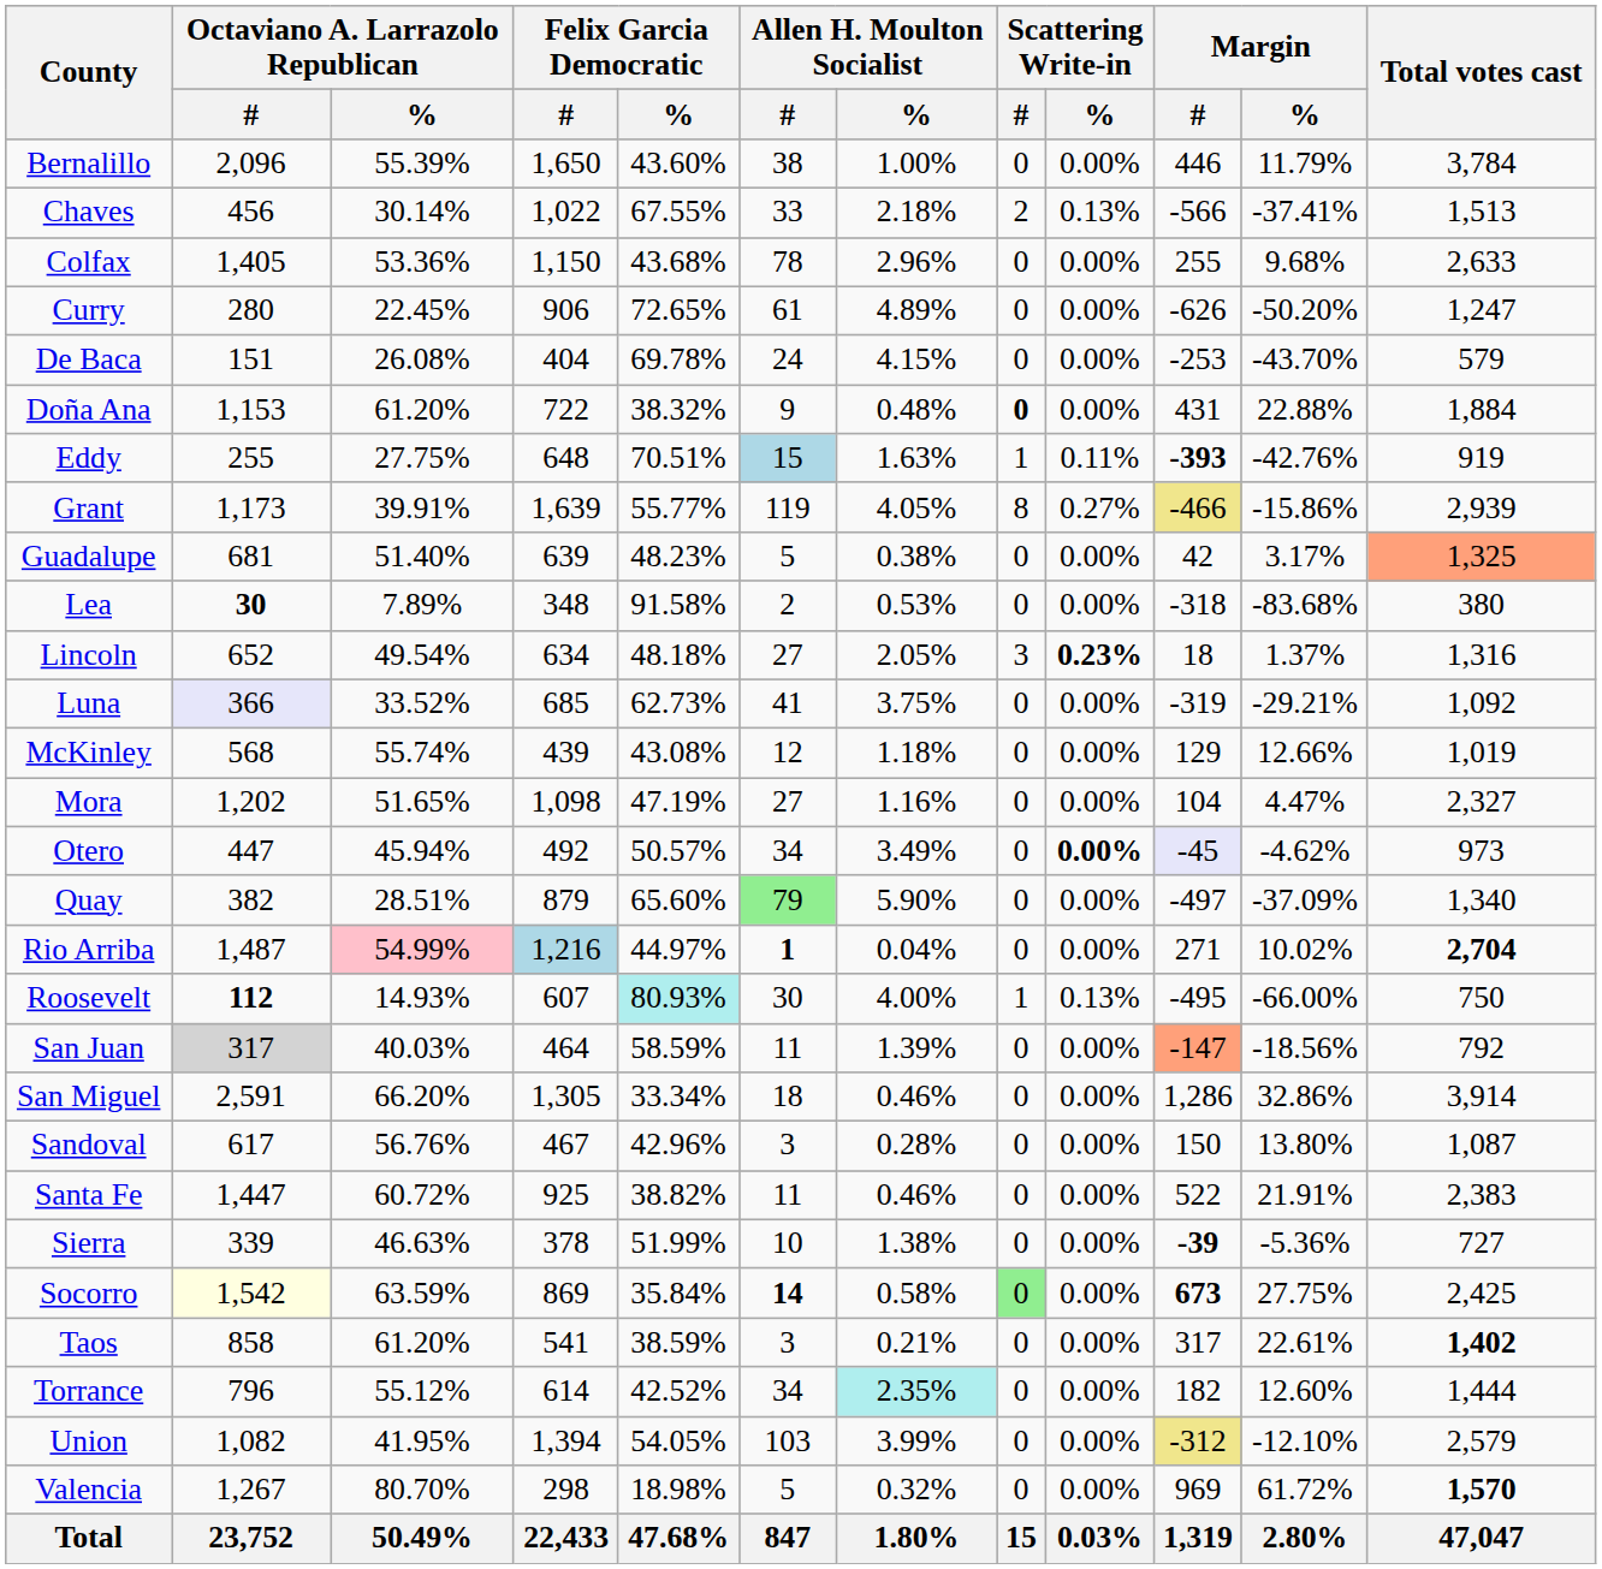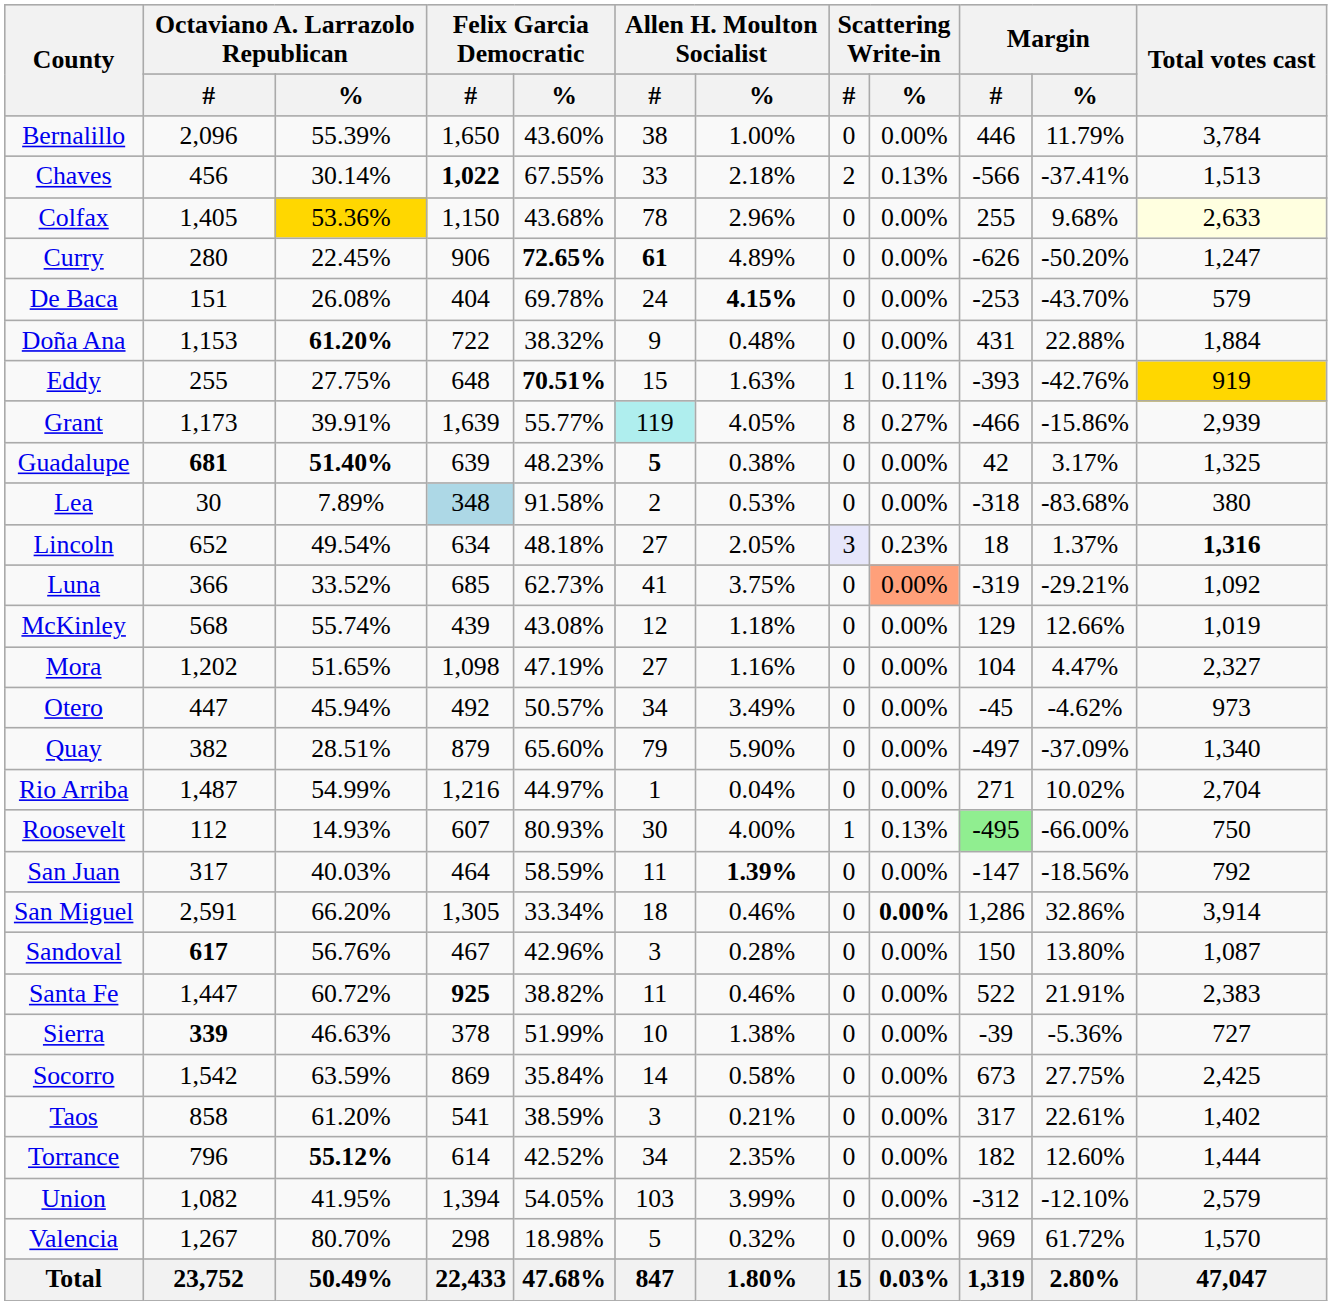Chaves | Felix Garcia Democratic / #: normal -> bold
Colfax | Octaviano A. Larrazolo Republican / %: no background -> gold background
Colfax | Total votes cast: no background -> lightyellow background
Curry | Felix Garcia Democratic / %: normal -> bold
Curry | Allen H. Moulton Socialist / #: normal -> bold
De Baca | Allen H. Moulton Socialist / %: normal -> bold
Doña Ana | Octaviano A. Larrazolo Republican / %: normal -> bold
Doña Ana | Scattering Write-in / #: bold -> normal
Eddy | Felix Garcia Democratic / %: normal -> bold
Eddy | Allen H. Moulton Socialist / #: lightblue background -> no background
Eddy | Margin / #: bold -> normal
Eddy | Total votes cast: no background -> gold background
Grant | Allen H. Moulton Socialist / #: no background -> paleturquoise background
Grant | Margin / #: khaki background -> no background
Guadalupe | Octaviano A. Larrazolo Republican / #: normal -> bold
Guadalupe | Octaviano A. Larrazolo Republican / %: normal -> bold
Guadalupe | Allen H. Moulton Socialist / #: normal -> bold
Guadalupe | Total votes cast: lightsalmon background -> no background
Lea | Octaviano A. Larrazolo Republican / #: bold -> normal
Lea | Felix Garcia Democratic / #: no background -> lightblue background
Lincoln | Scattering Write-in / #: no background -> lavender background
Lincoln | Scattering Write-in / %: bold -> normal
Lincoln | Total votes cast: normal -> bold
Luna | Octaviano A. Larrazolo Republican / #: lavender background -> no background
Luna | Scattering Write-in / %: no background -> lightsalmon background
Otero | Scattering Write-in / %: bold -> normal
Otero | Margin / #: lavender background -> no background
Quay | Allen H. Moulton Socialist / #: lightgreen background -> no background
Rio Arriba | Octaviano A. Larrazolo Republican / %: pink background -> no background
Rio Arriba | Felix Garcia Democratic / #: lightblue background -> no background
Rio Arriba | Allen H. Moulton Socialist / #: bold -> normal
Rio Arriba | Total votes cast: bold -> normal
Roosevelt | Octaviano A. Larrazolo Republican / #: bold -> normal
Roosevelt | Felix Garcia Democratic / %: paleturquoise background -> no background
Roosevelt | Margin / #: no background -> lightgreen background
San Juan | Octaviano A. Larrazolo Republican / #: lightgrey background -> no background
San Juan | Allen H. Moulton Socialist / %: normal -> bold
San Juan | Margin / #: lightsalmon background -> no background
San Miguel | Scattering Write-in / %: normal -> bold
Sandoval | Octaviano A. Larrazolo Republican / #: normal -> bold
Santa Fe | Felix Garcia Democratic / #: normal -> bold
Sierra | Octaviano A. Larrazolo Republican / #: normal -> bold
Sierra | Margin / #: bold -> normal
Socorro | Octaviano A. Larrazolo Republican / #: lightyellow background -> no background
Socorro | Allen H. Moulton Socialist / #: bold -> normal
Socorro | Scattering Write-in / #: lightgreen background -> no background
Socorro | Margin / #: bold -> normal
Taos | Total votes cast: bold -> normal
Torrance | Octaviano A. Larrazolo Republican / %: normal -> bold
Torrance | Allen H. Moulton Socialist / %: paleturquoise background -> no background
Union | Margin / #: khaki background -> no background
Valencia | Total votes cast: bold -> normal
